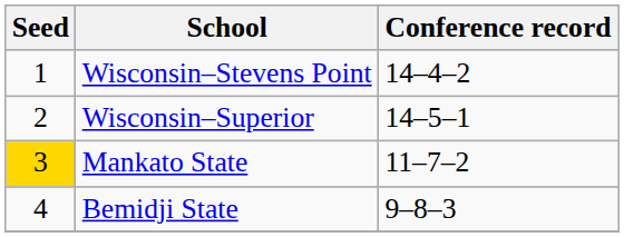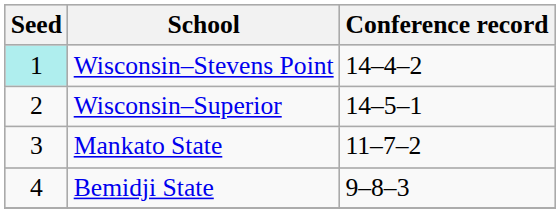Wisconsin–Stevens Point | Seed: no background -> paleturquoise background
Mankato State | Seed: gold background -> no background
